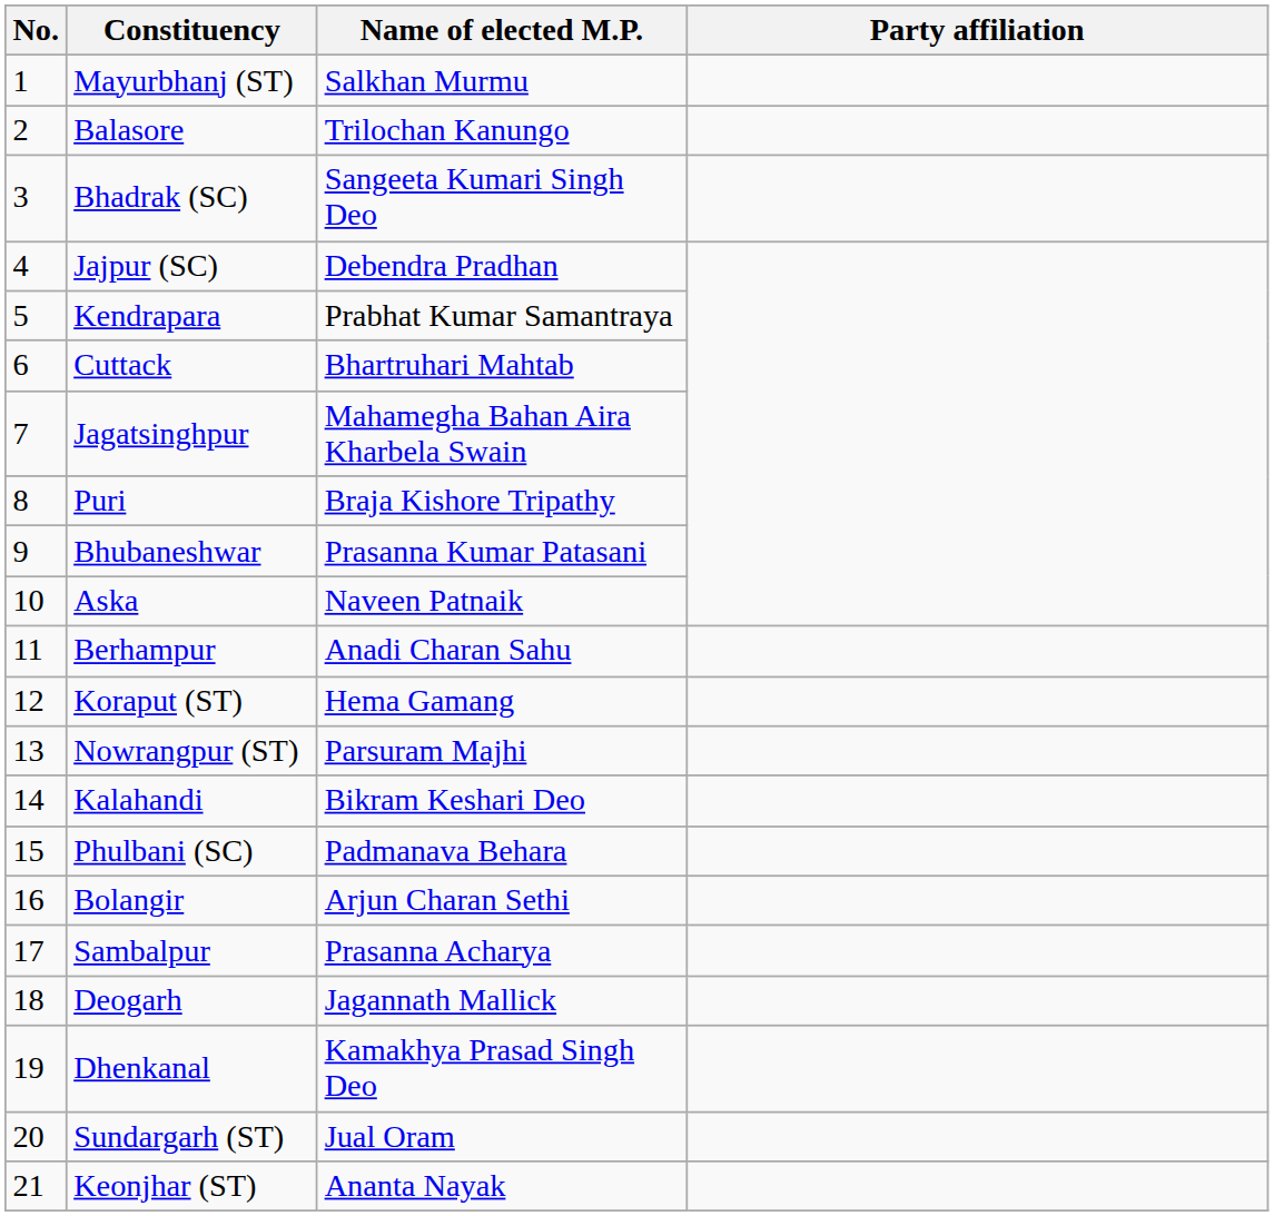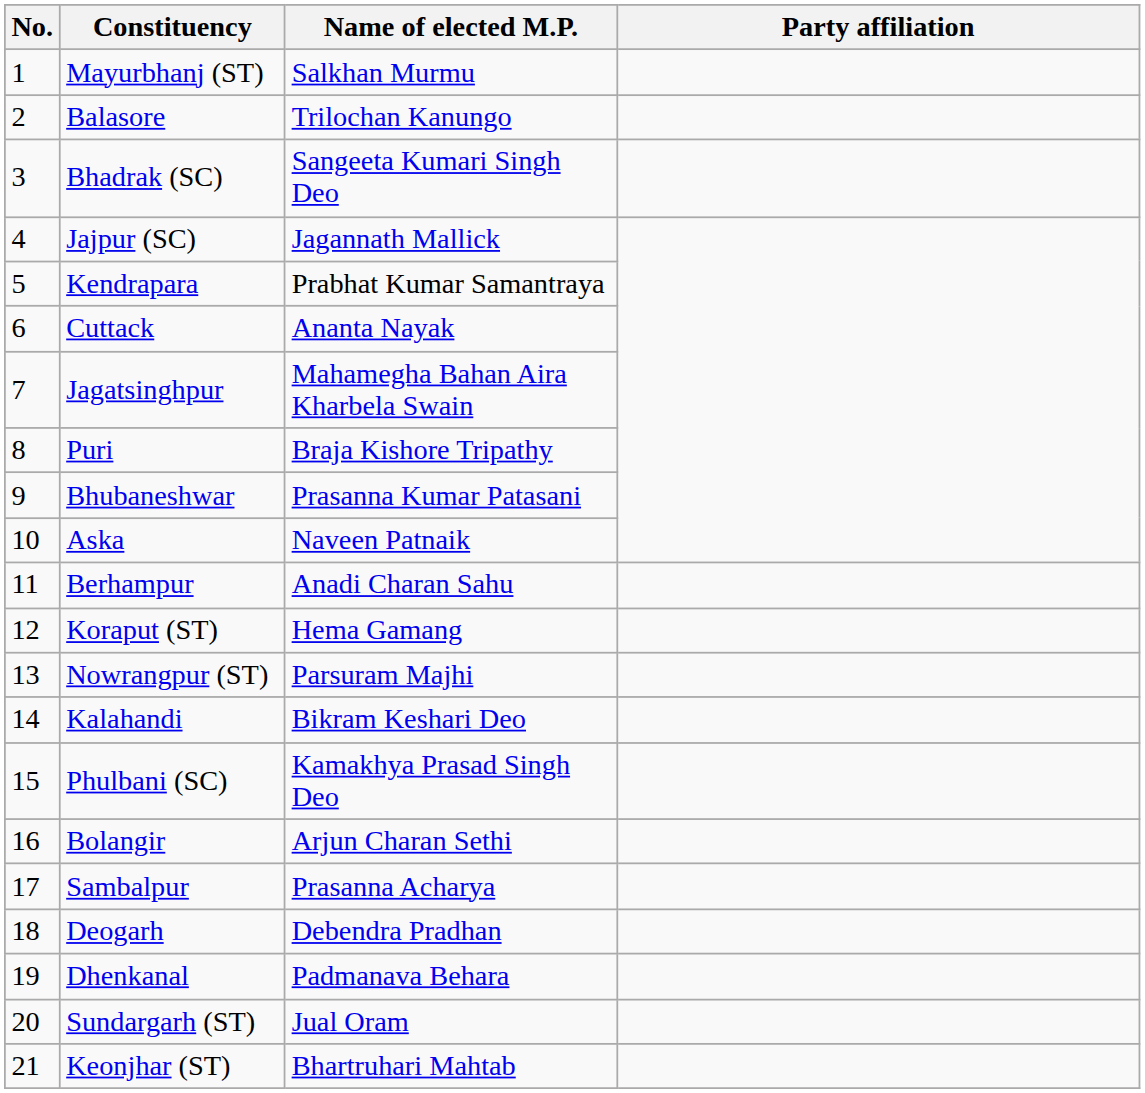Jajpur (SC) | Name of elected M.P.: Debendra Pradhan -> Jagannath Mallick
Cuttack | Name of elected M.P.: Bhartruhari Mahtab -> Ananta Nayak
Phulbani (SC) | Name of elected M.P.: Padmanava Behara -> Kamakhya Prasad Singh Deo
Deogarh | Name of elected M.P.: Jagannath Mallick -> Debendra Pradhan
Dhenkanal | Name of elected M.P.: Kamakhya Prasad Singh Deo -> Padmanava Behara
Keonjhar (ST) | Name of elected M.P.: Ananta Nayak -> Bhartruhari Mahtab
